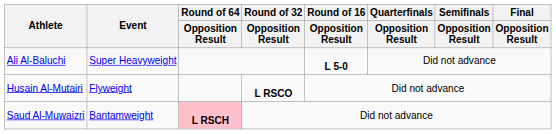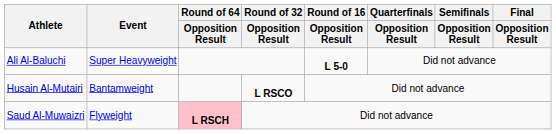Husain Al-Mutairi | Event: Flyweight -> Bantamweight
Saud Al-Muwaizri | Event: Bantamweight -> Flyweight
